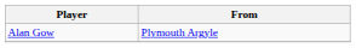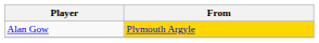Alan Gow | From: no background -> gold background
